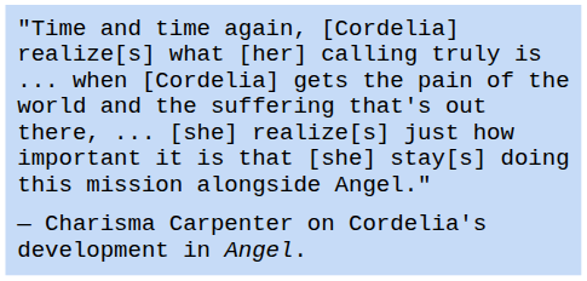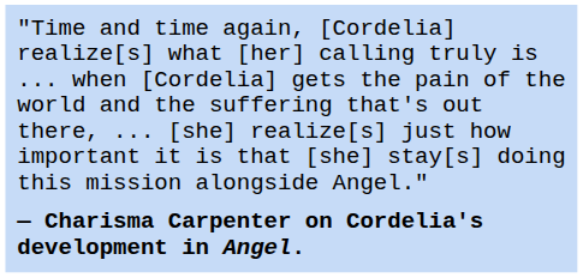row 2 | column 1: normal -> bold
